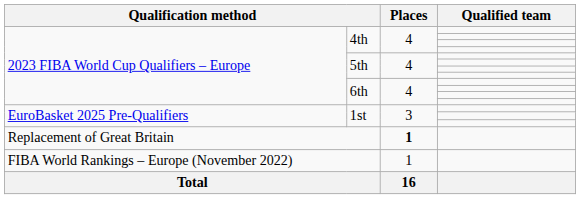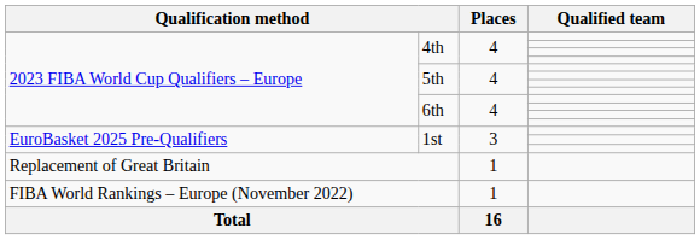Replacement of Great Britain | Places: bold -> normal
